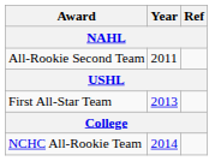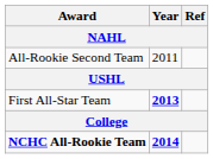row 5 | Year: normal -> bold
row 7 | Award: normal -> bold
row 7 | Year: normal -> bold
